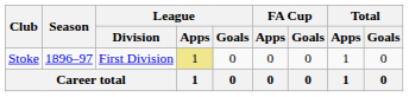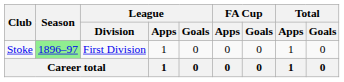Stoke | Season: no background -> lightgreen background
Stoke | League / Apps: khaki background -> no background
